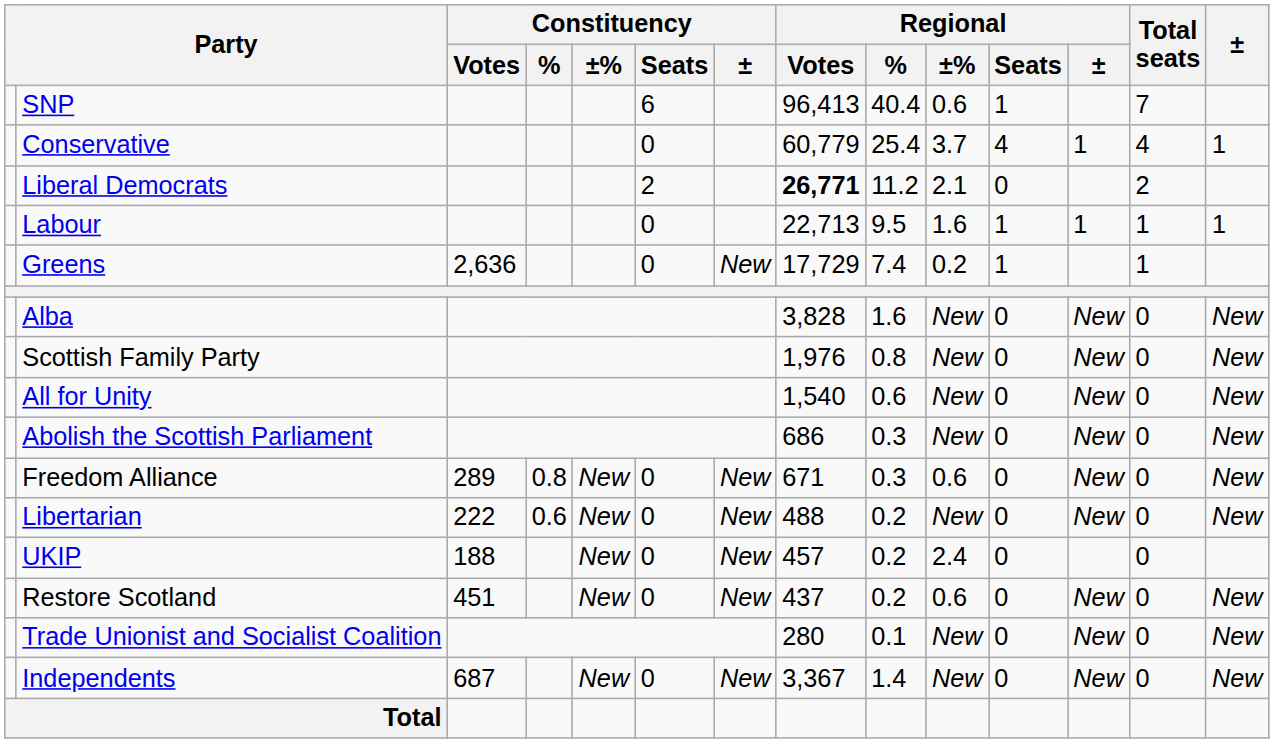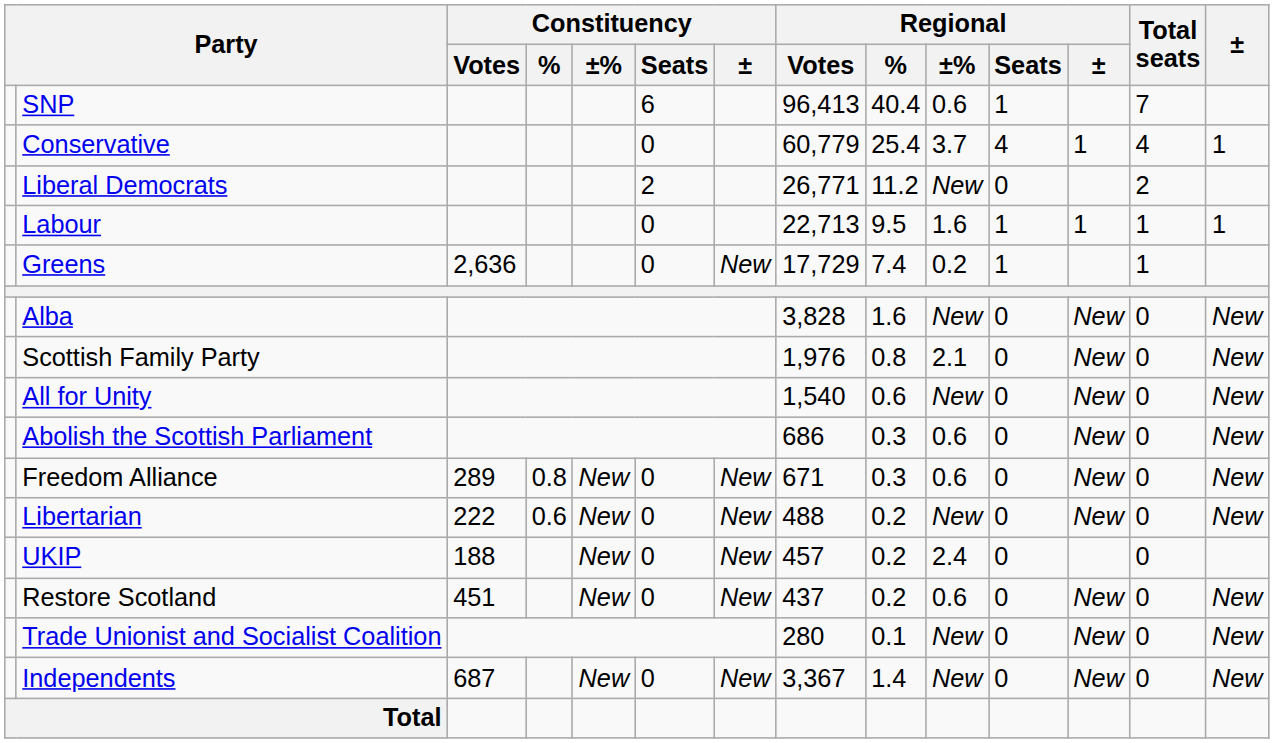Liberal Democrats | Regional / Votes: bold -> normal
Liberal Democrats | Regional / ±%: 2.1 -> New
Scottish Family Party | Regional / ±%: New -> 2.1
Abolish the Scottish Parliament | Regional / ±%: New -> 0.6
